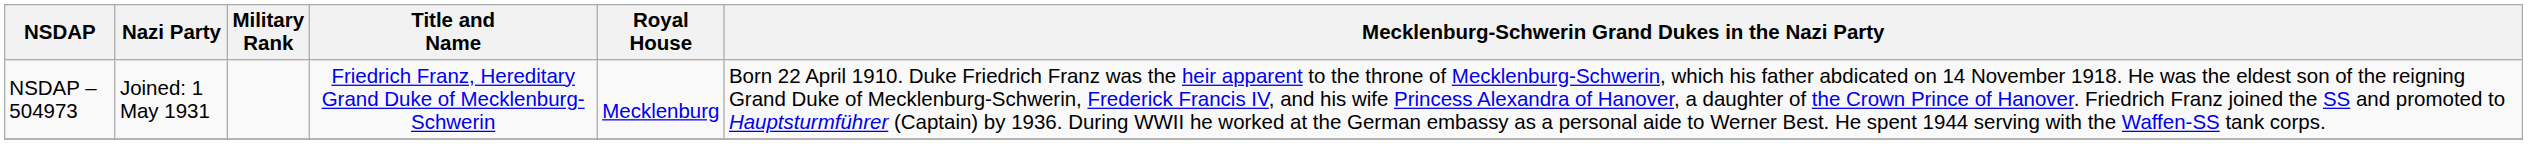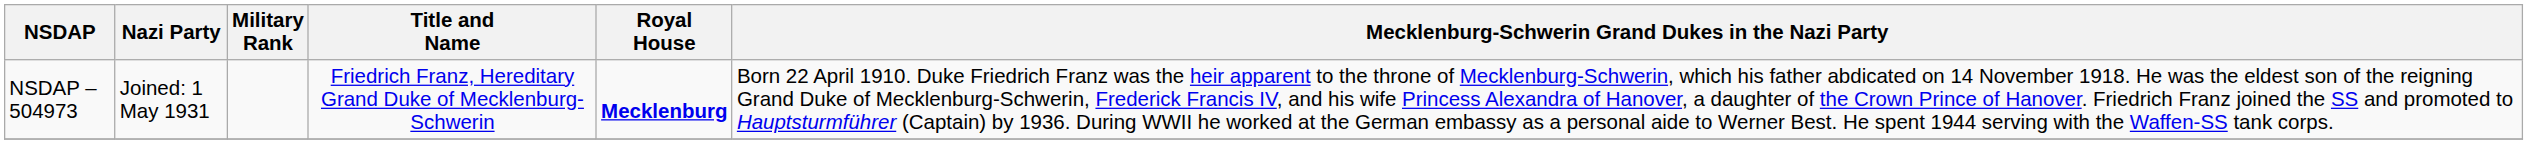NSDAP – 504973 | Royal House: normal -> bold
